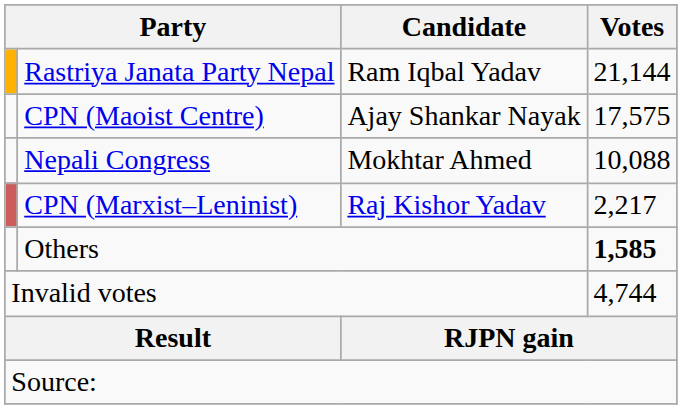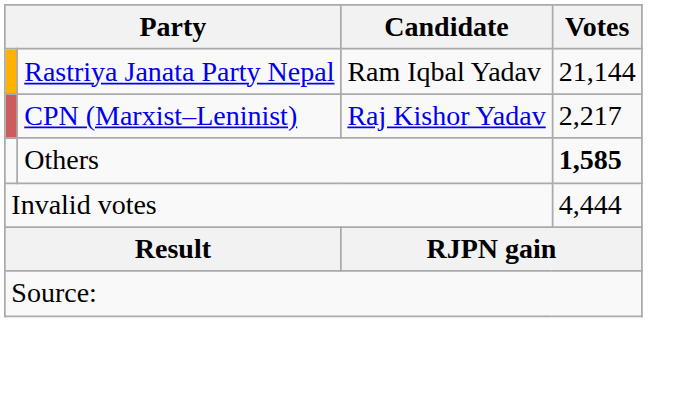- row: CPN (Maoist Centre) | Ajay Shankar Nayak | 17,575
- row: Nepali Congress | Mokhtar Ahmed | 10,088
Invalid votes | Votes: 4,744 -> 4,444
